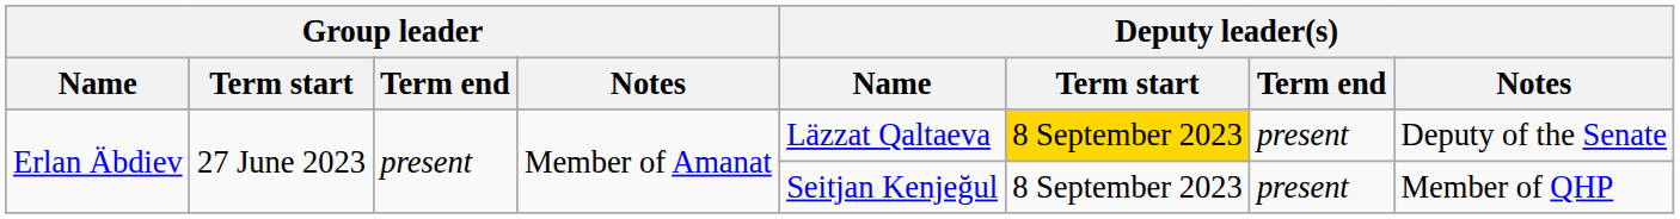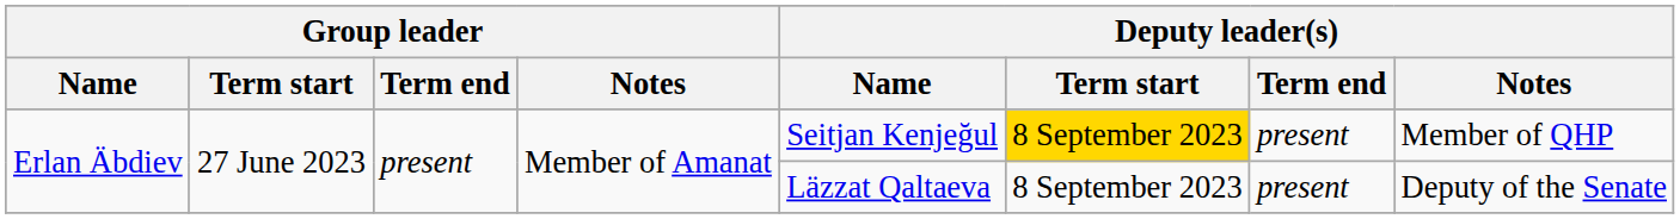row 3 | Deputy leader(s) / Name: Läzzat Qaltaeva -> Seitjan Kenjeğul
row 3 | Deputy leader(s) / Notes: Deputy of the Senate -> Member of QHP
row 4 | Deputy leader(s) / Name: Seitjan Kenjeğul -> Läzzat Qaltaeva
row 4 | Deputy leader(s) / Notes: Member of QHP -> Deputy of the Senate
